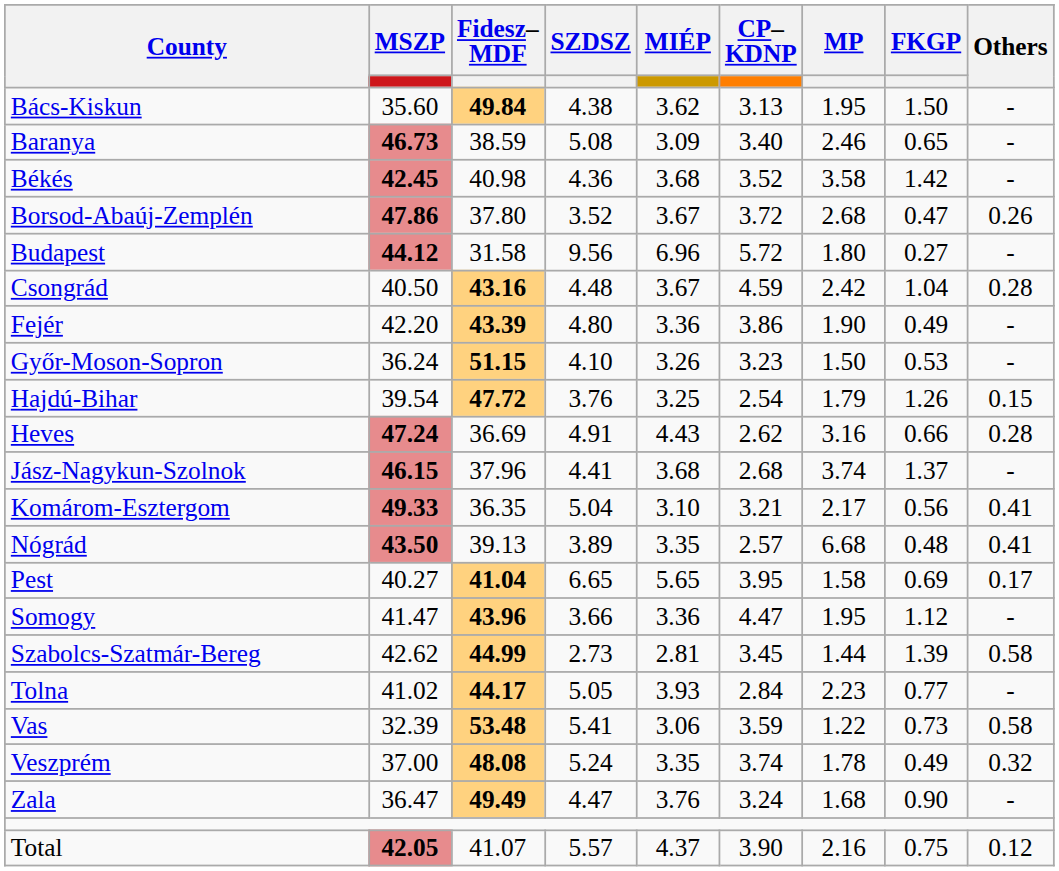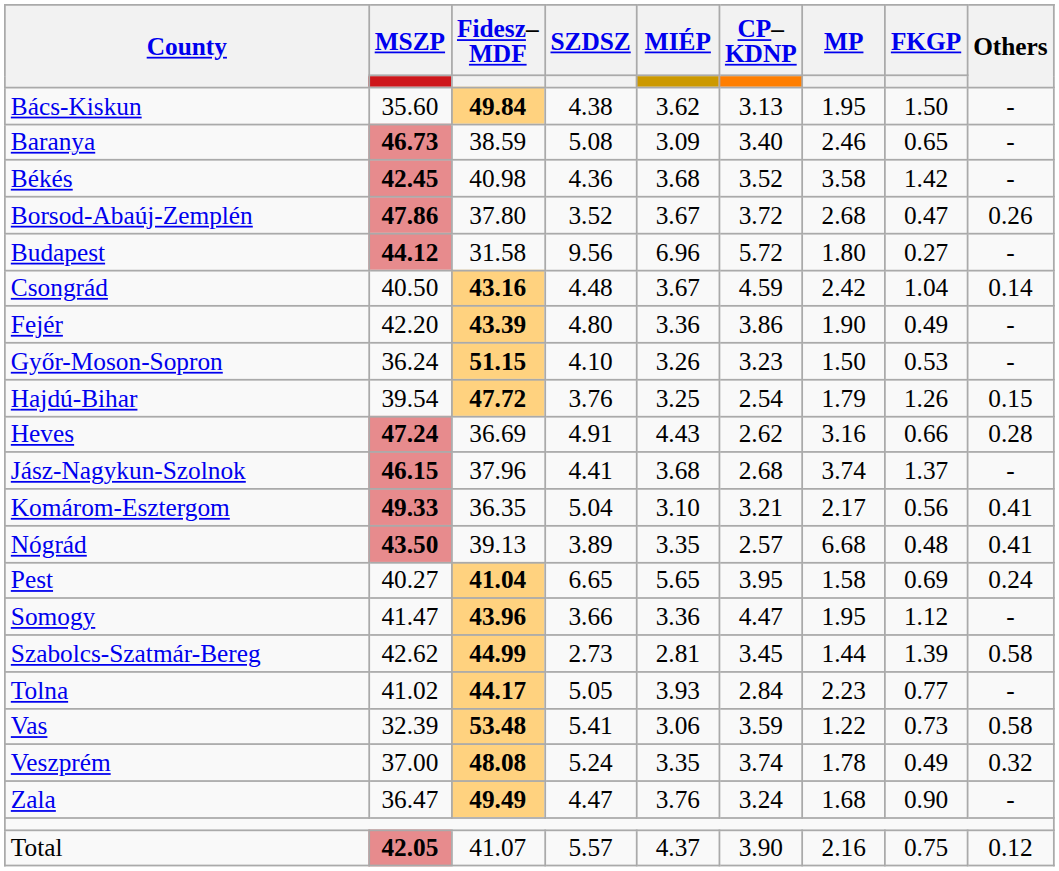Csongrád | Others: 0.28 -> 0.14
Pest | Others: 0.17 -> 0.24
